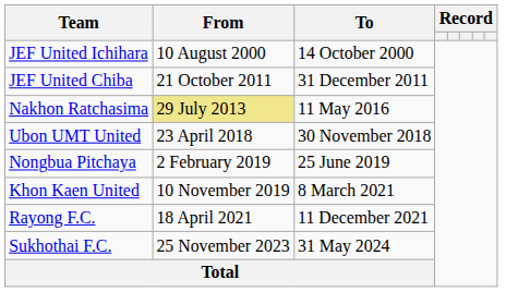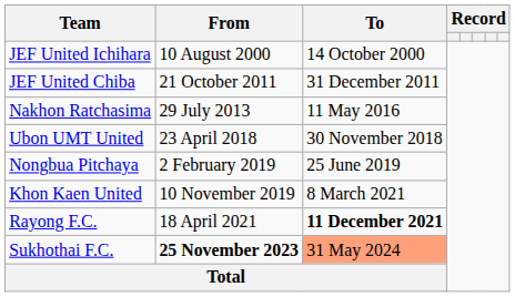Nakhon Ratchasima | From: khaki background -> no background
Rayong F.C. | To: normal -> bold
Sukhothai F.C. | From: normal -> bold
Sukhothai F.C. | To: no background -> lightsalmon background
